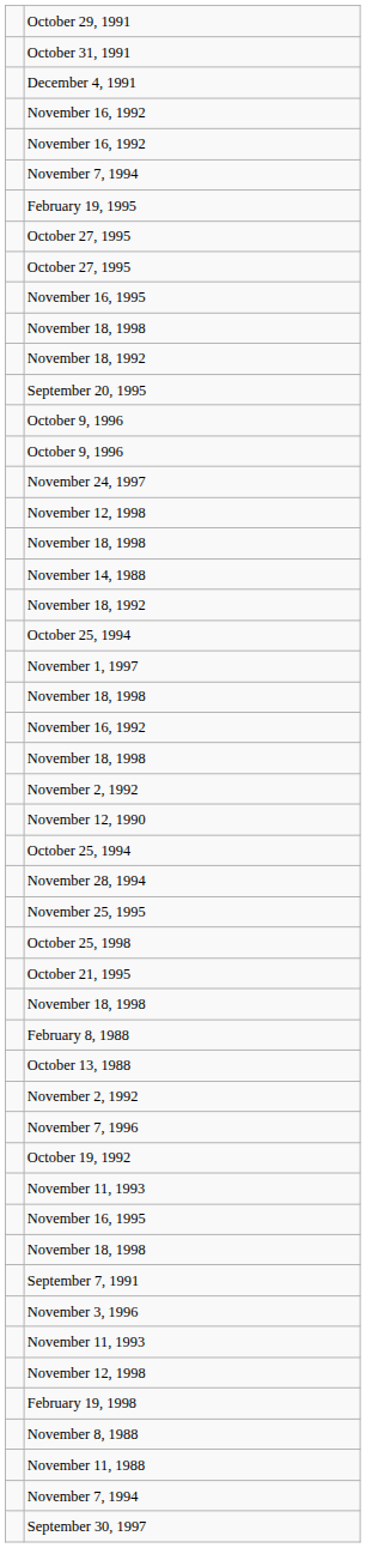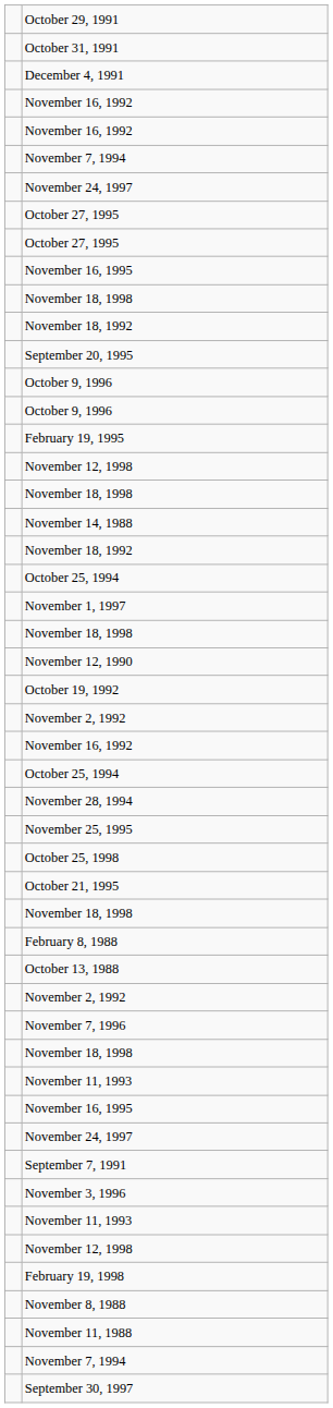row 7 | column 2: February 19, 1995 -> November 24, 1997
row 16 | column 2: November 24, 1997 -> February 19, 1995
row 24 | column 2: November 16, 1992 -> November 12, 1990
row 25 | column 2: November 18, 1998 -> October 19, 1992
row 27 | column 2: November 12, 1990 -> November 16, 1992
row 38 | column 2: October 19, 1992 -> November 18, 1998
row 41 | column 2: November 18, 1998 -> November 24, 1997
